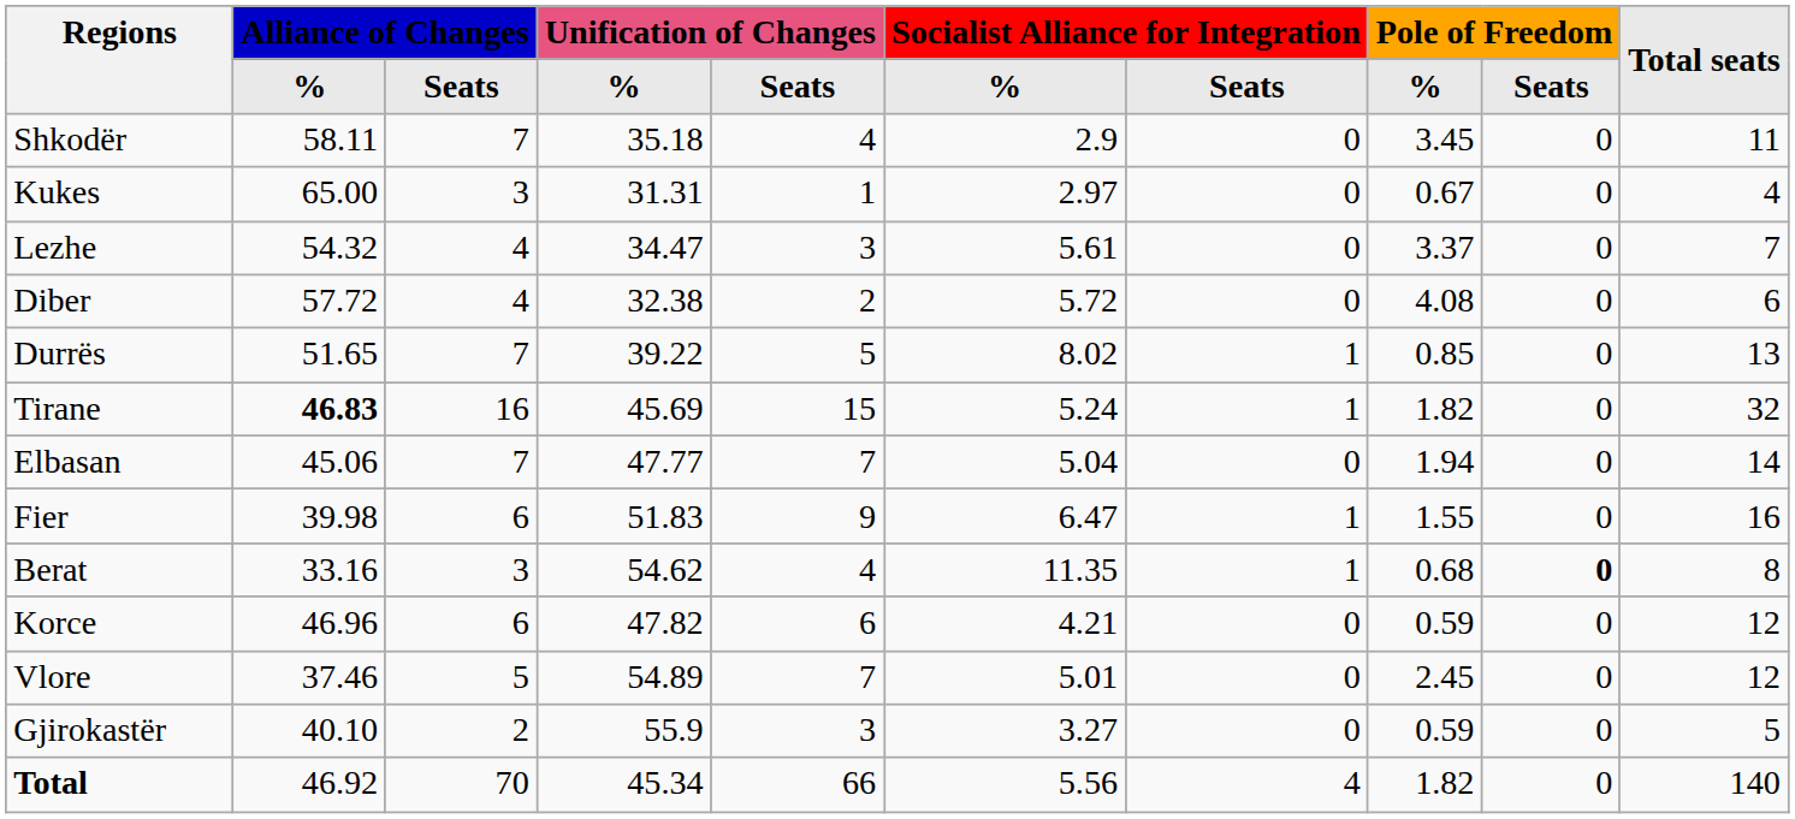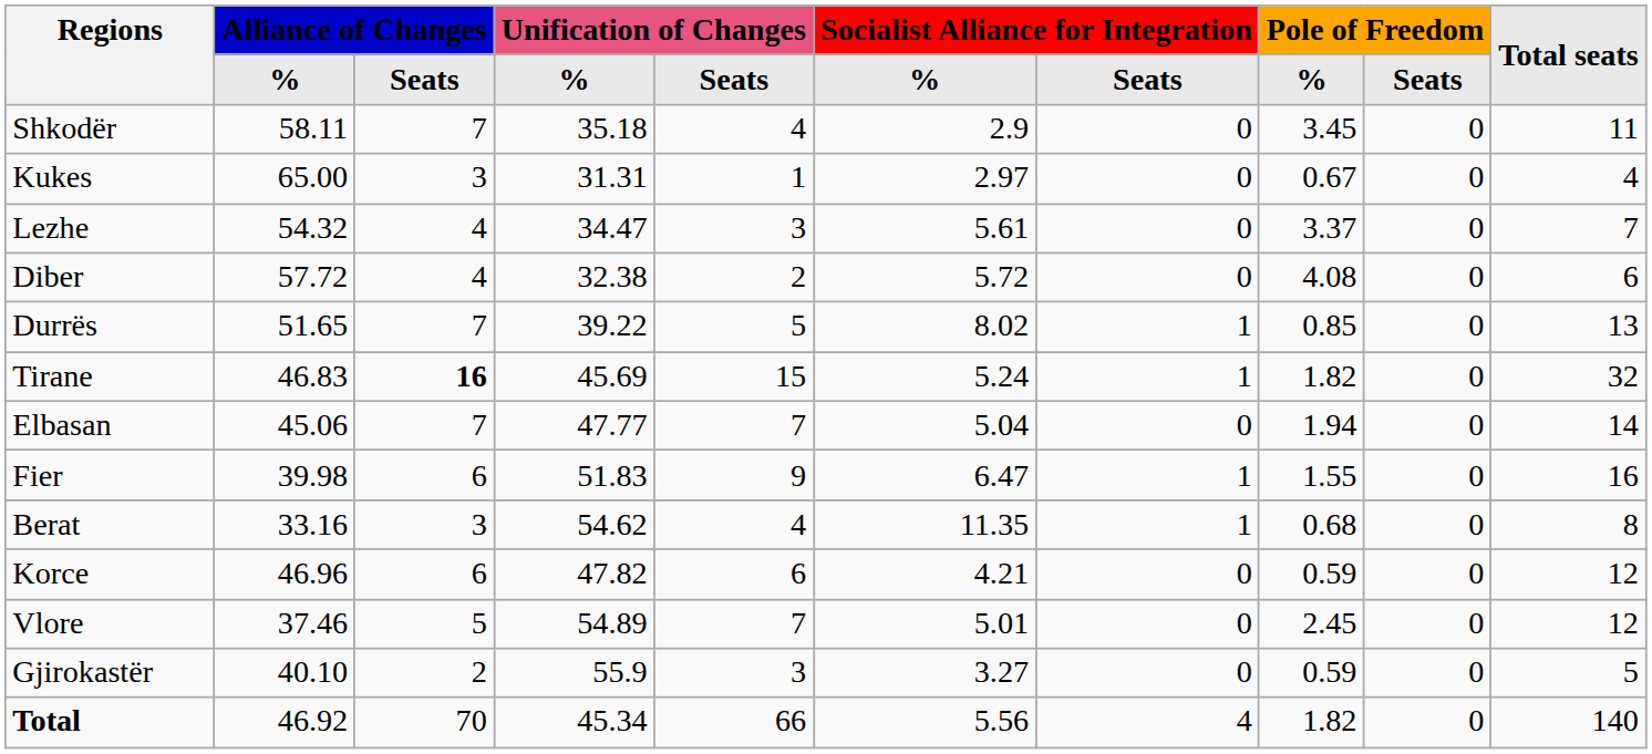Tirane | Alliance of Changes / %: bold -> normal
Tirane | Alliance of Changes / Seats: normal -> bold
Berat | Pole of Freedom / Seats: bold -> normal
